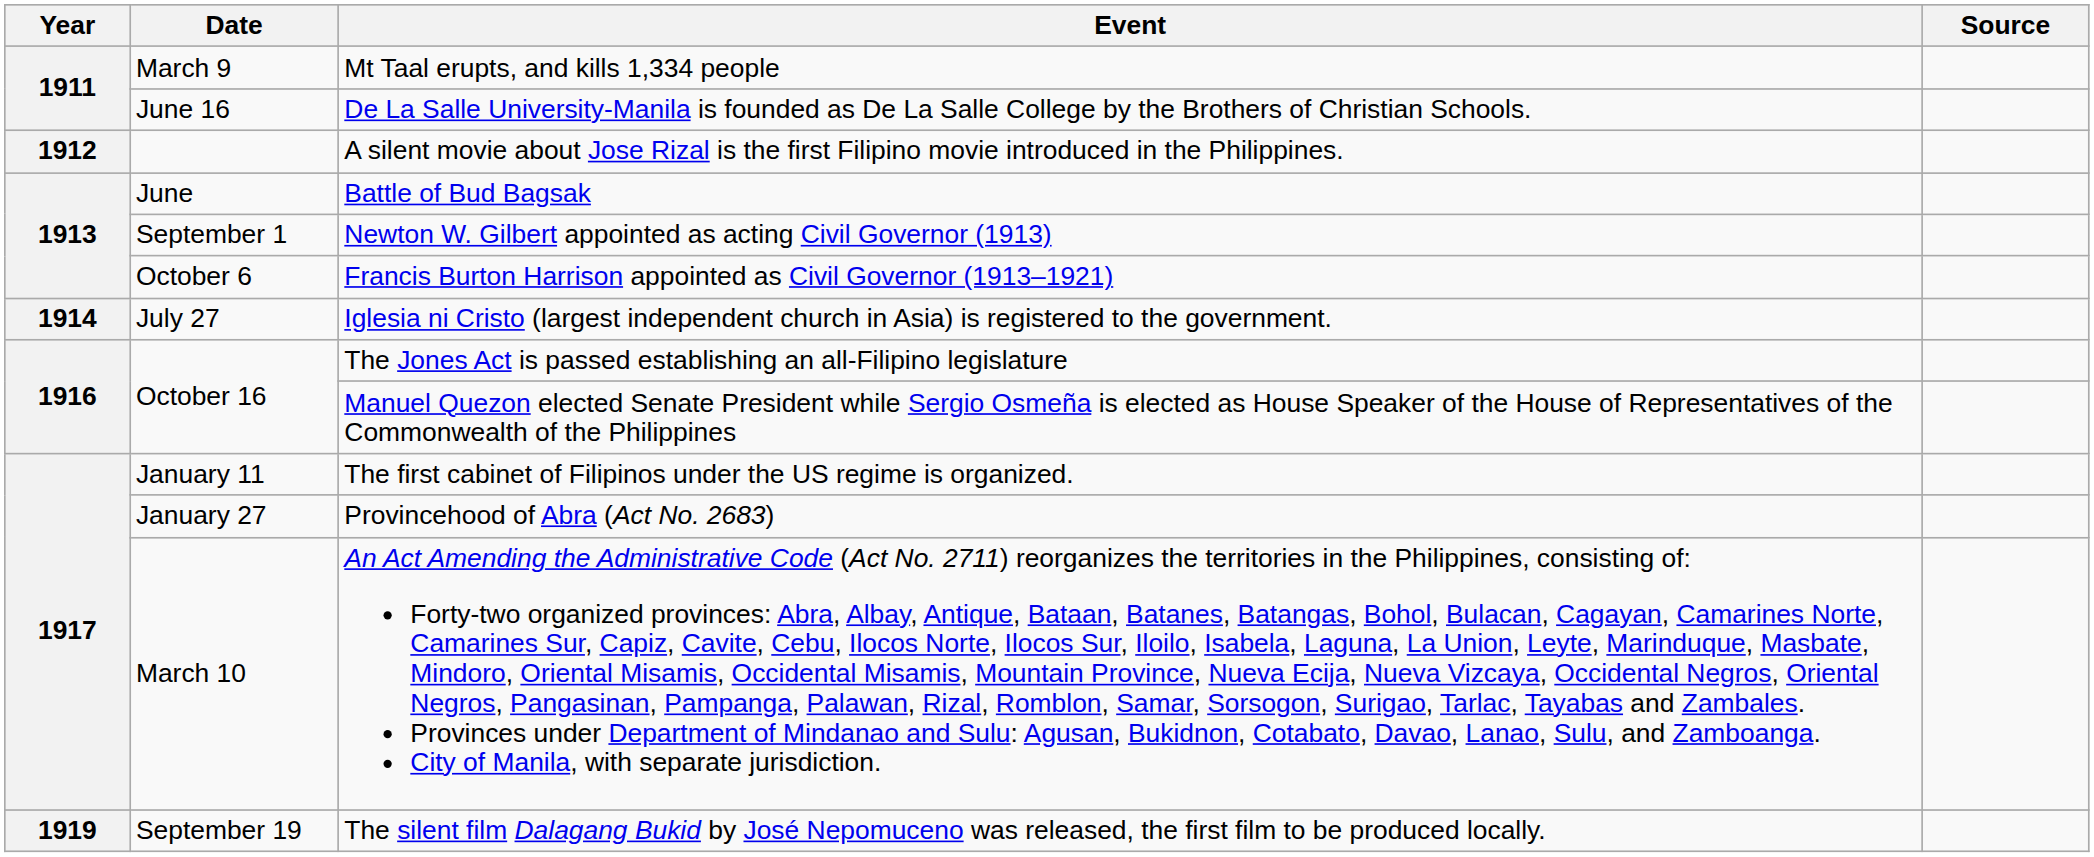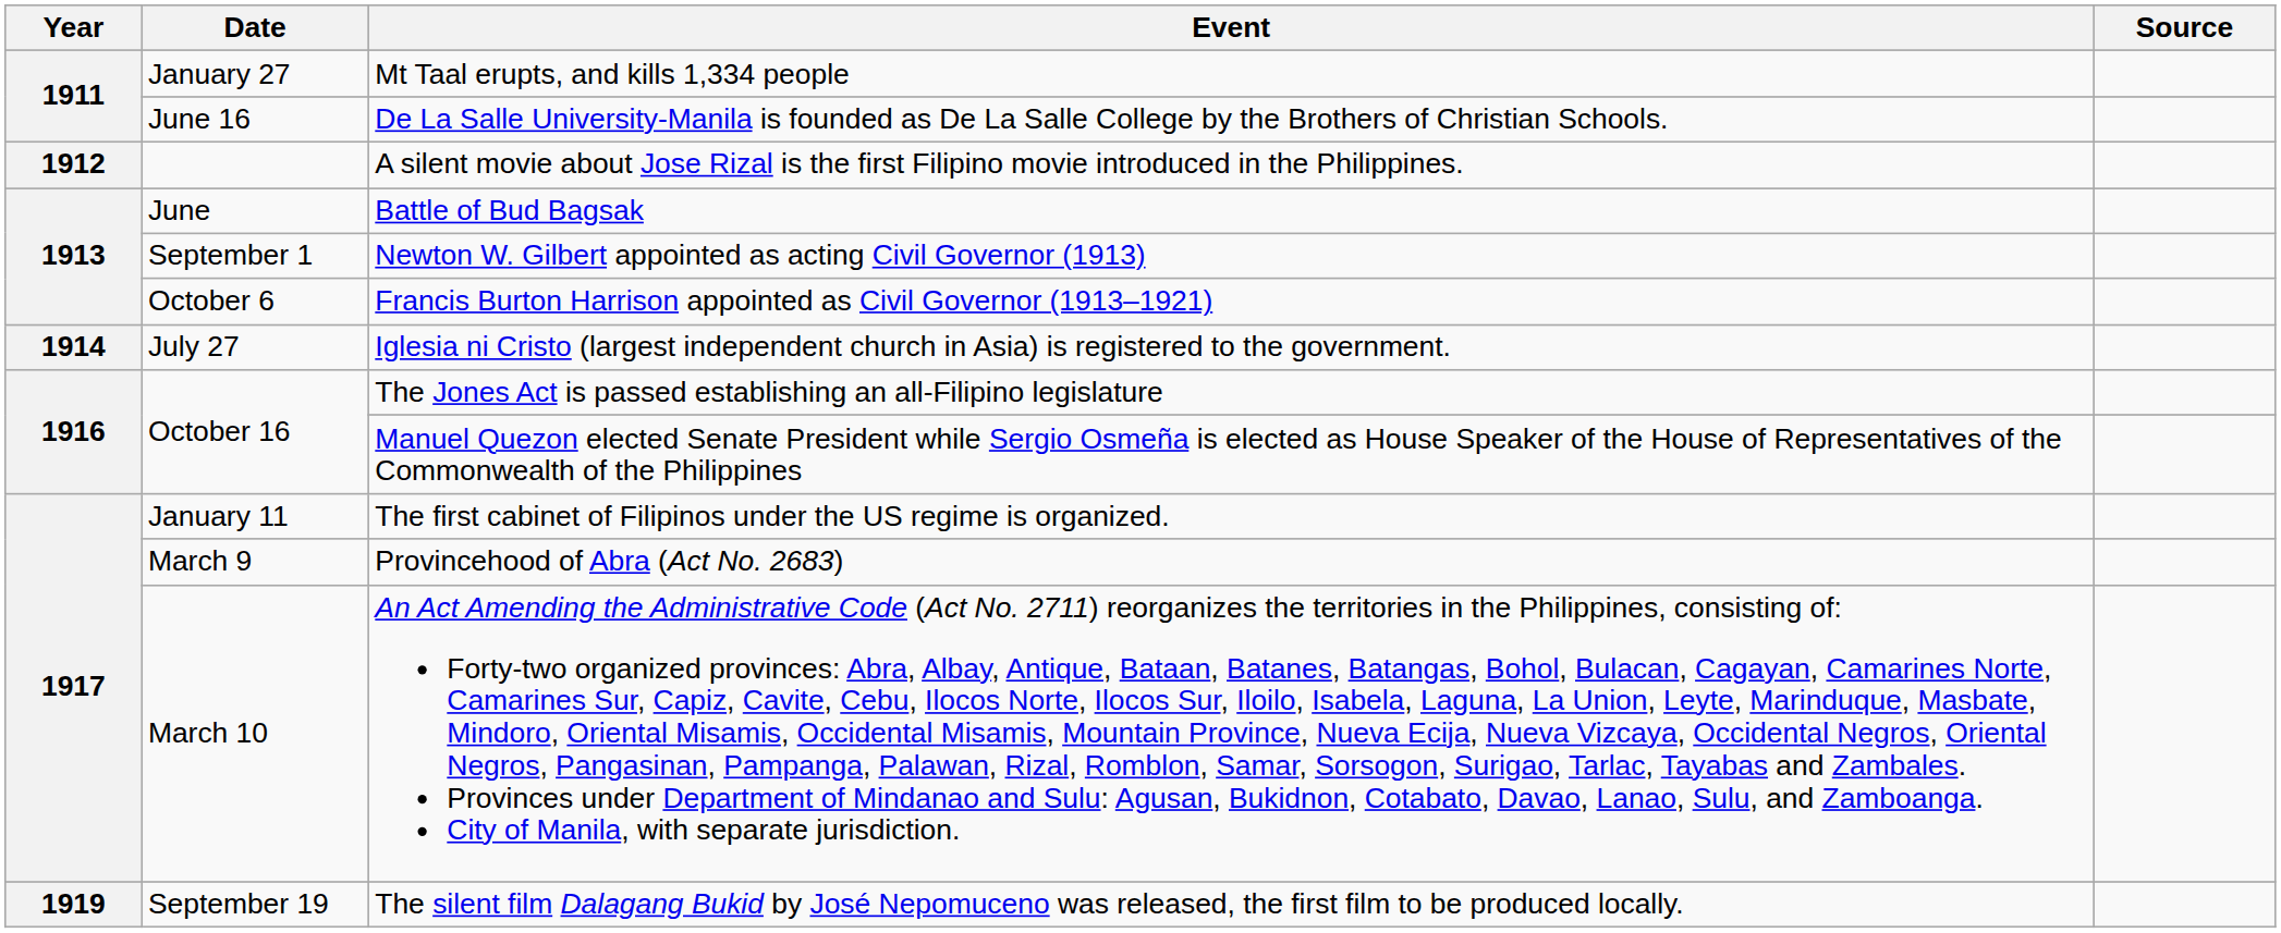Mt Taal erupts, and kills 1,334 people | Date: March 9 -> January 27
Provincehood of Abra (Act No. 2683) | Date: January 27 -> March 9
